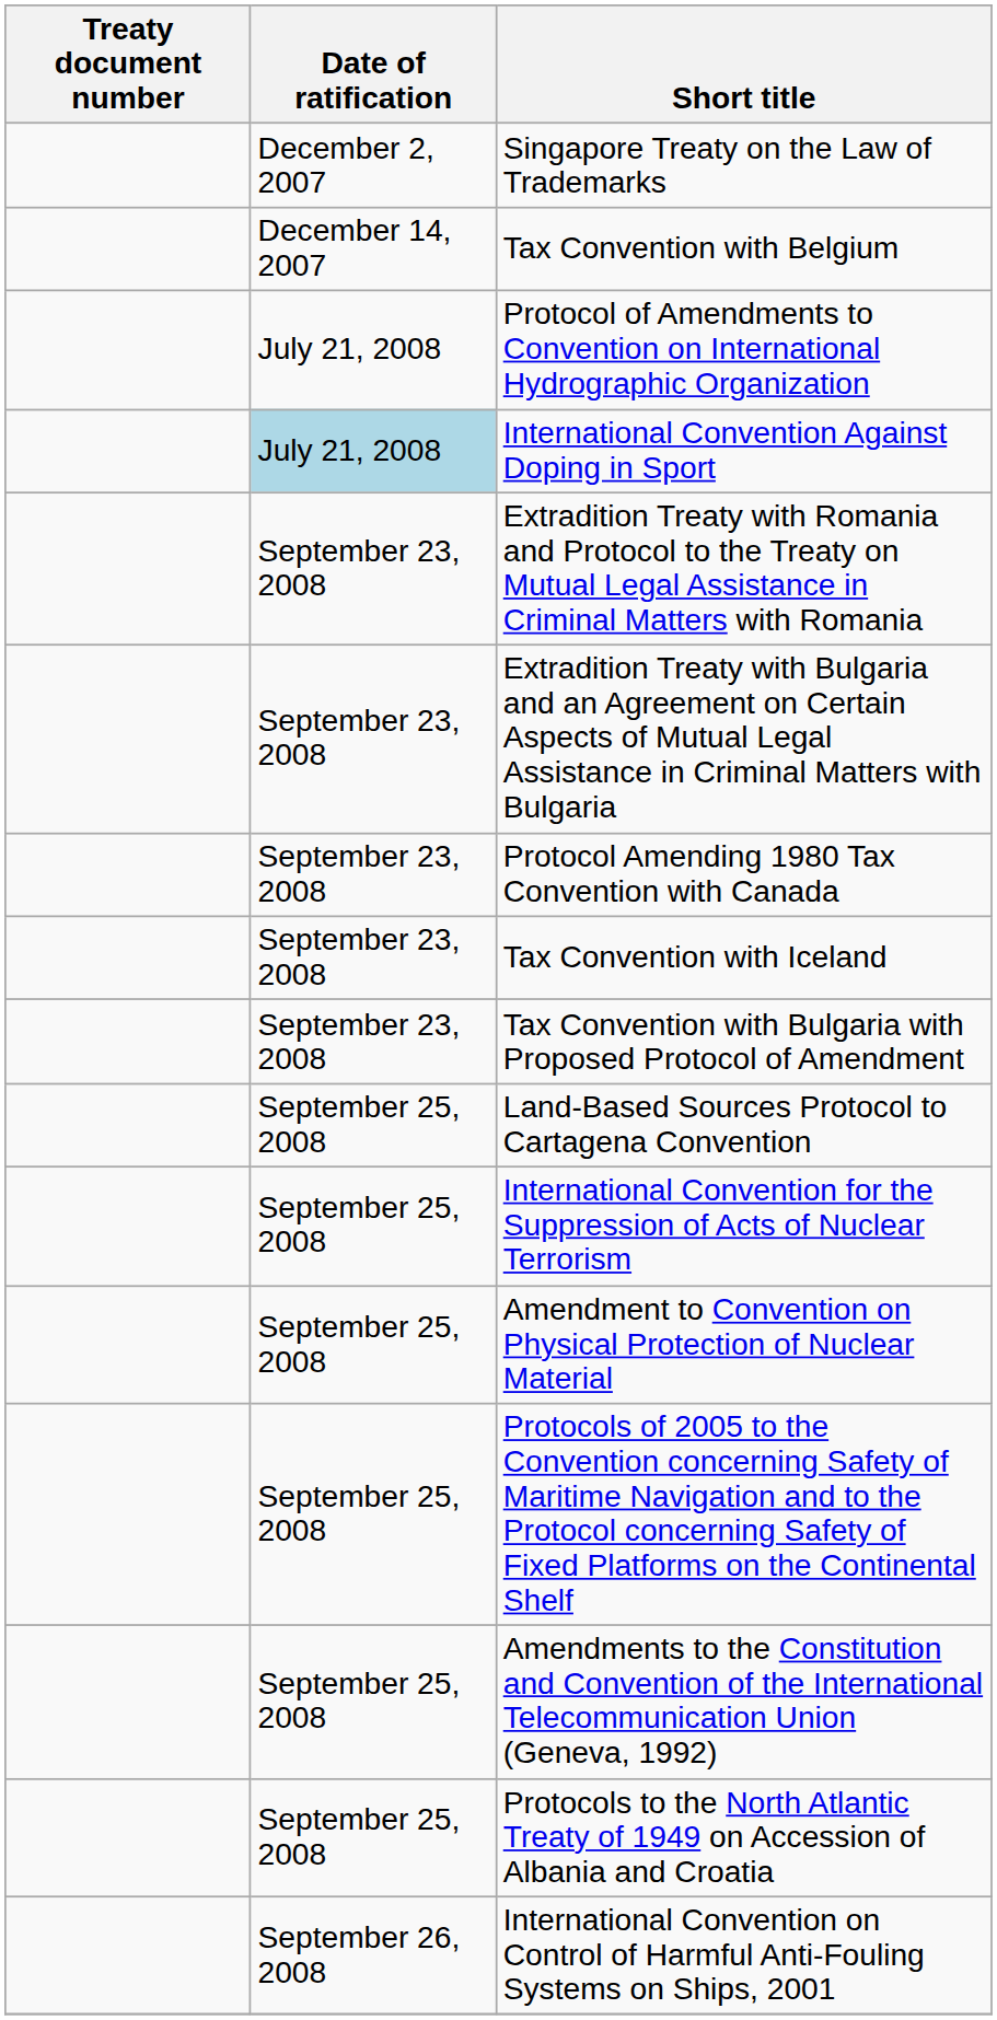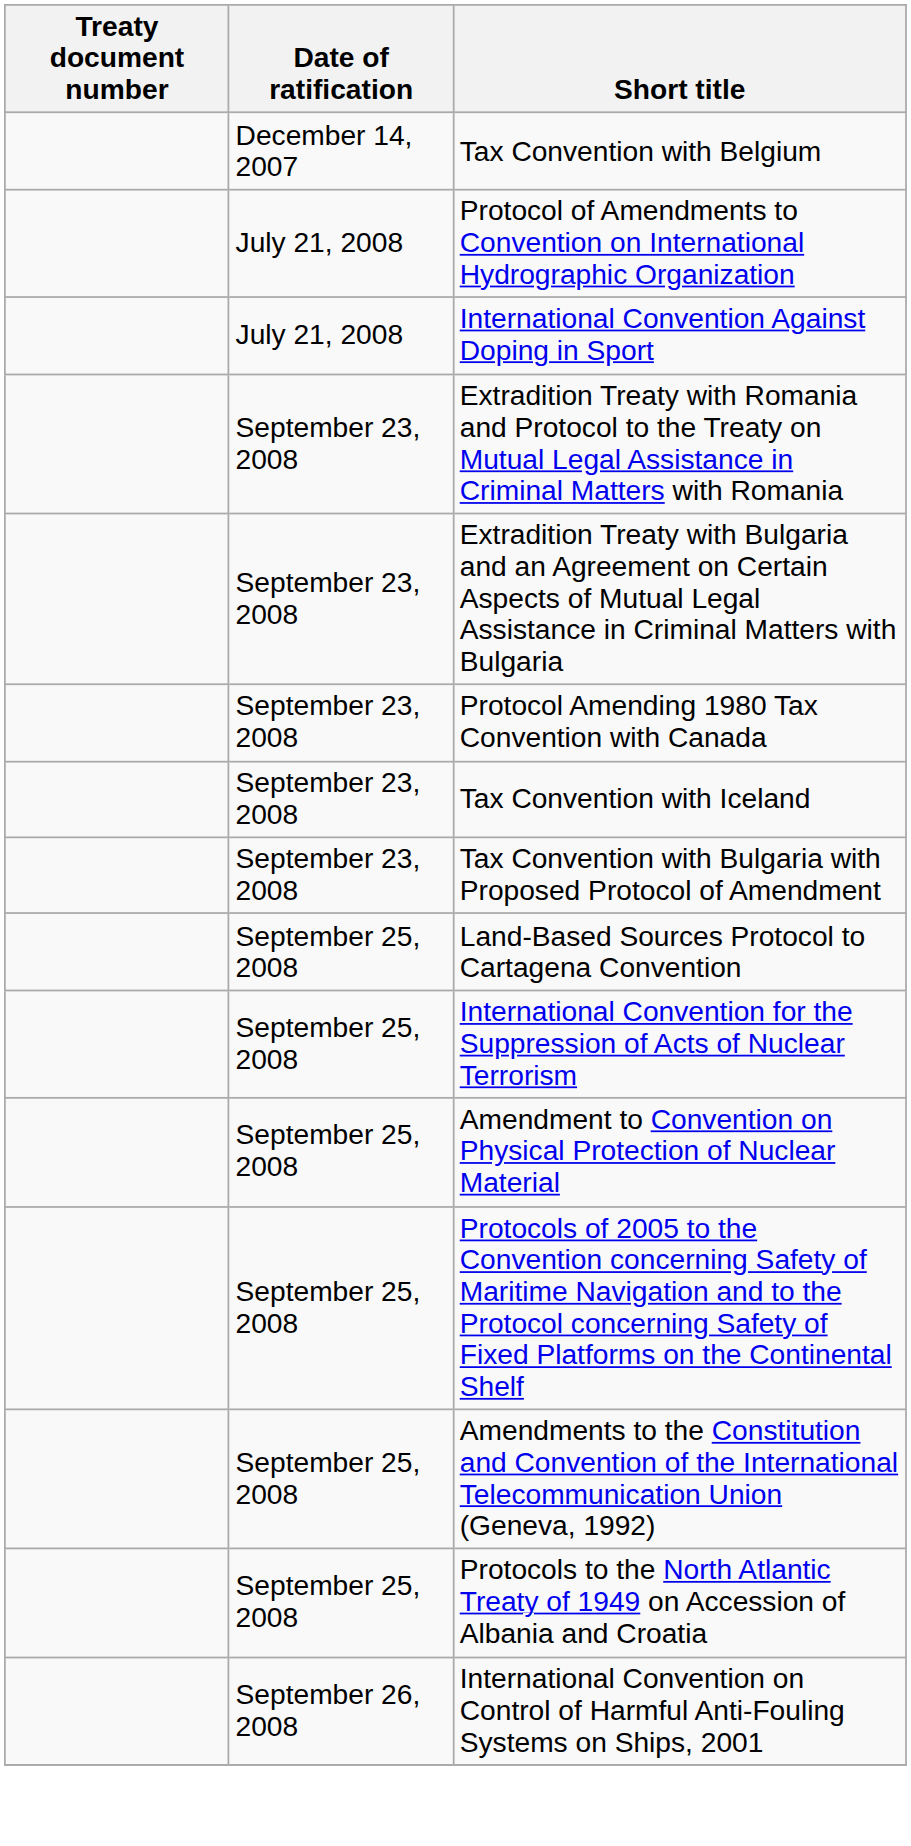- row: December 2, 2007 | Singapore Treaty on the Law of Trademarks
International Convention Against Doping in Sport | Date of ratification: lightblue background -> no background
